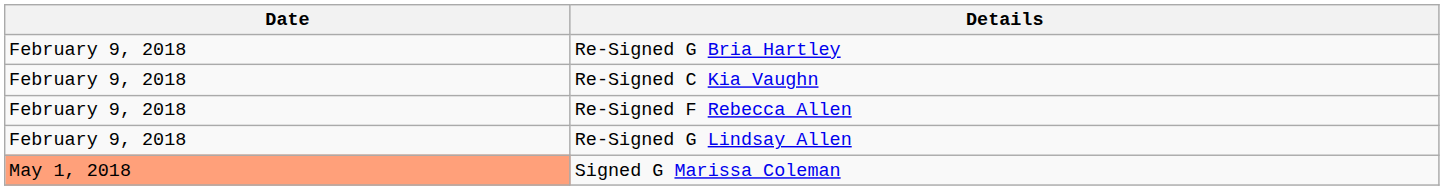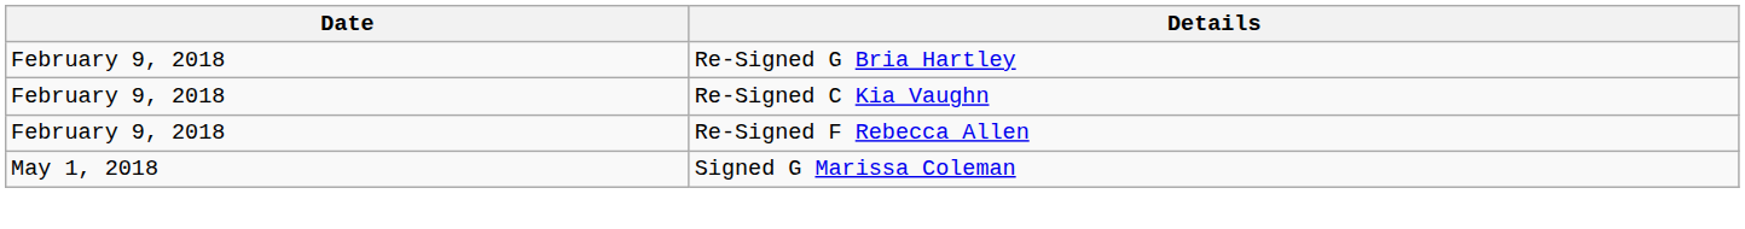- row: February 9, 2018 | Re-Signed G Lindsay Allen
Signed G Marissa Coleman | Date: lightsalmon background -> no background
